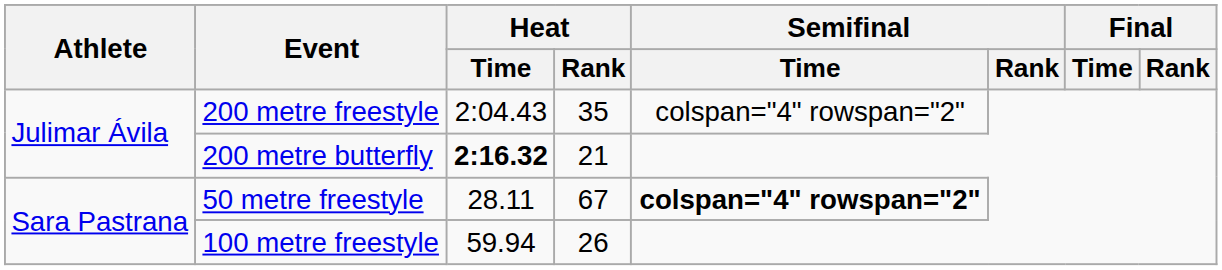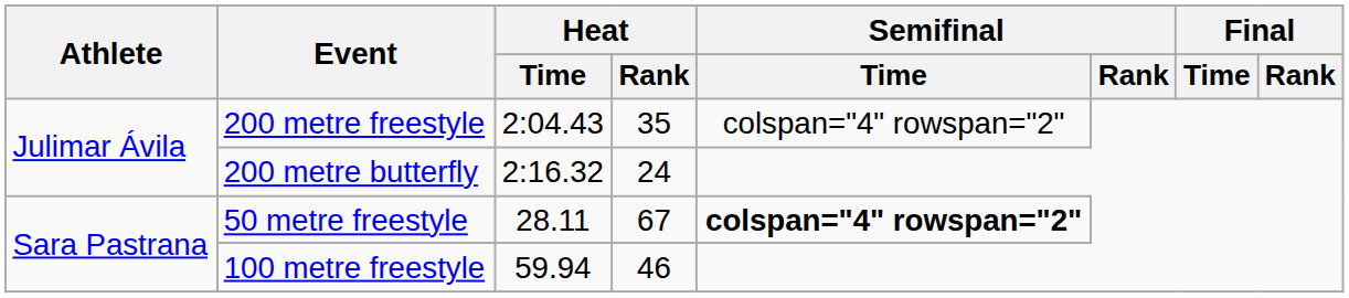200 metre butterfly | Heat / Time: bold -> normal
200 metre butterfly | Heat / Rank: 21 -> 24
100 metre freestyle | Heat / Rank: 26 -> 46
